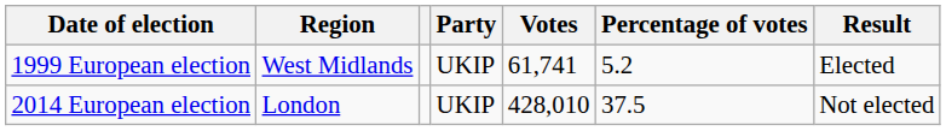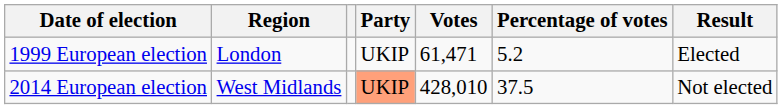1999 European election | Region: West Midlands -> London
1999 European election | Votes: 61,741 -> 61,471
2014 European election | Region: London -> West Midlands
2014 European election | Party: no background -> lightsalmon background
